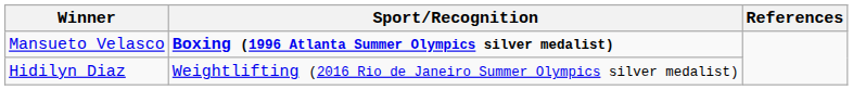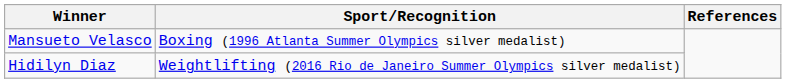Mansueto Velasco | Sport/Recognition: bold -> normal
